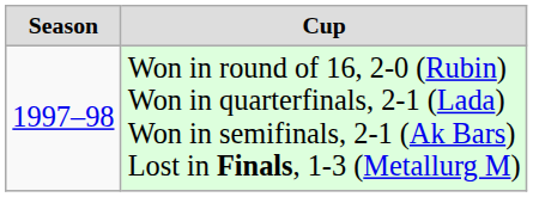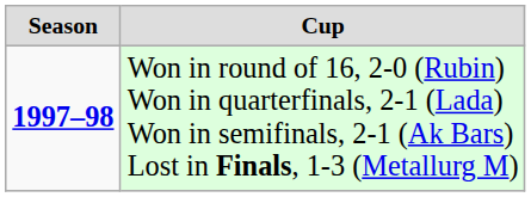row 2 | Season: normal -> bold
